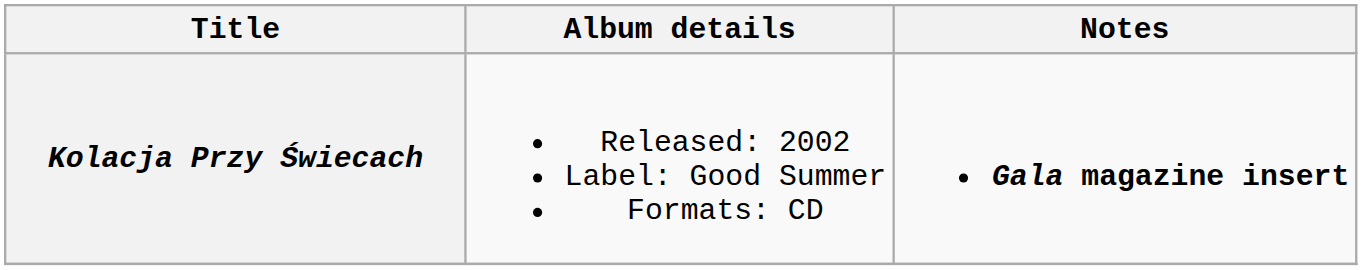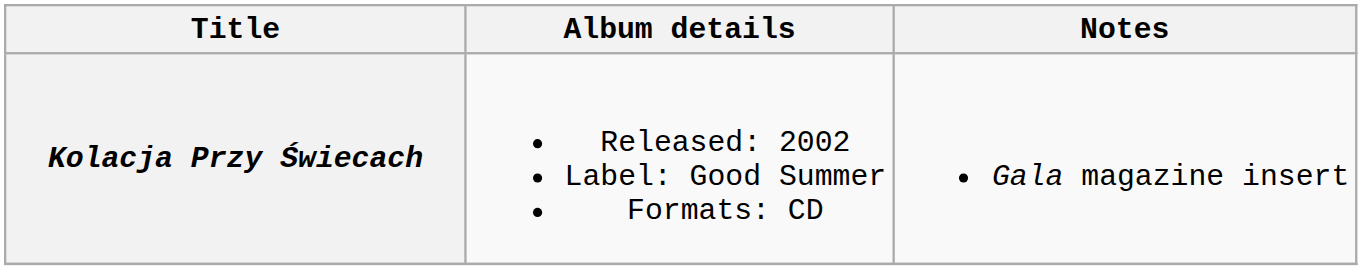Kolacja Przy Świecach | Notes: bold -> normal
